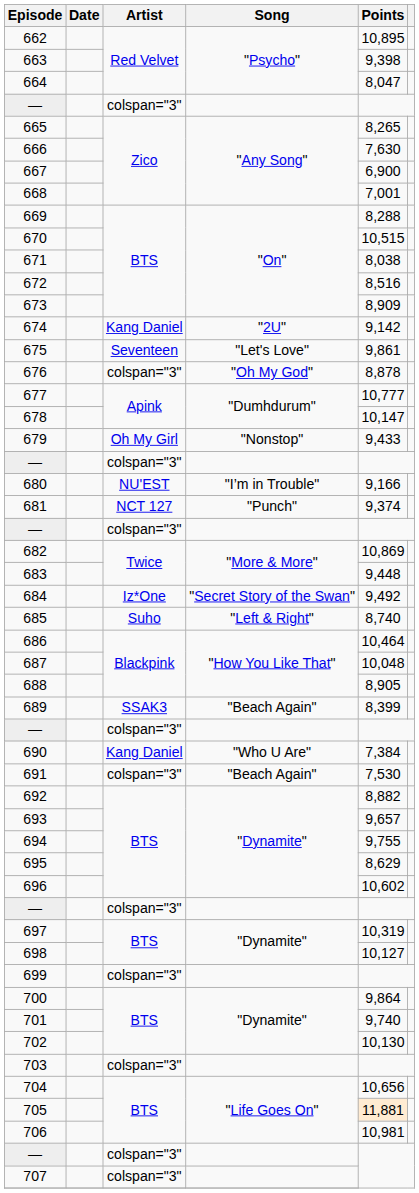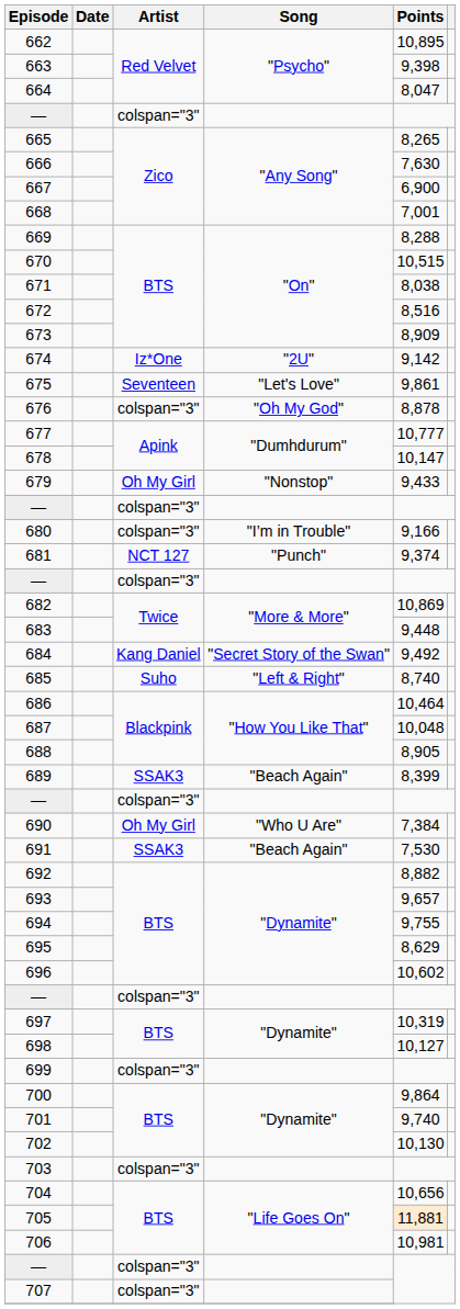674 | Artist: Kang Daniel -> Iz*One
680 | Artist: NU'EST -> colspan="3"
684 | Artist: Iz*One -> Kang Daniel
690 | Artist: Kang Daniel -> Oh My Girl
691 | Artist: colspan="3" -> SSAK3
